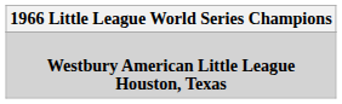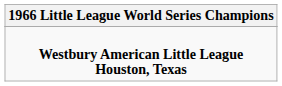row 2 | column 1: lightgrey background -> no background
